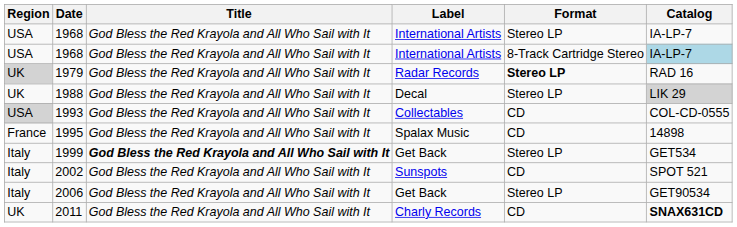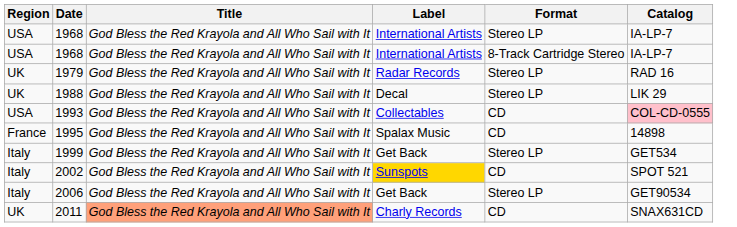row 3 | Catalog: lightblue background -> no background
row 4 | Region: lightgrey background -> no background
row 4 | Format: bold -> normal
row 5 | Catalog: lightgrey background -> no background
row 6 | Region: lightgrey background -> no background
row 6 | Catalog: no background -> pink background
row 8 | Title: bold -> normal
row 9 | Label: no background -> gold background
row 11 | Title: no background -> lightsalmon background
row 11 | Catalog: bold -> normal
